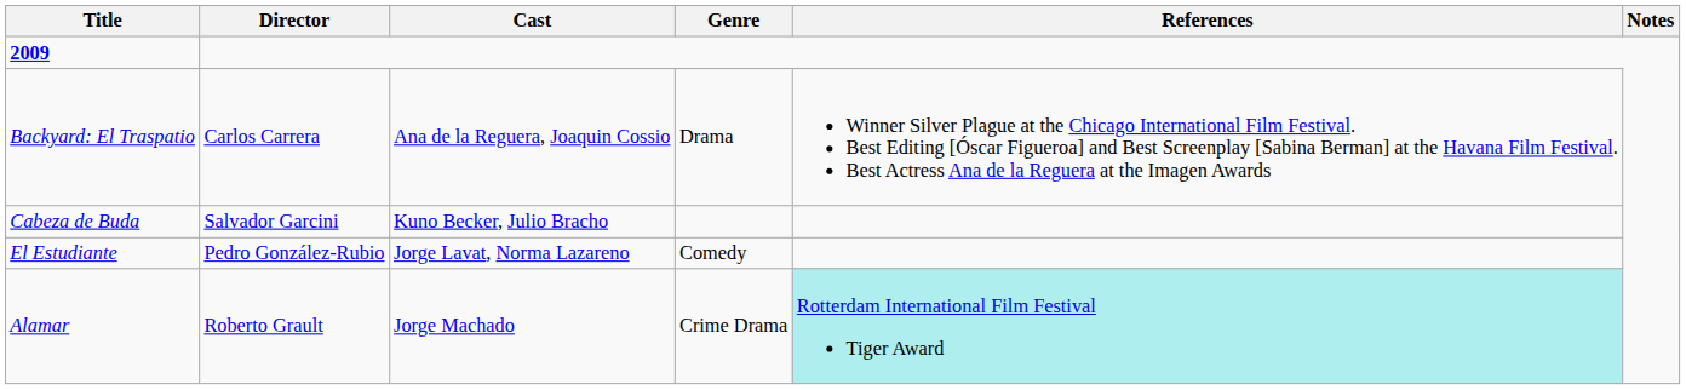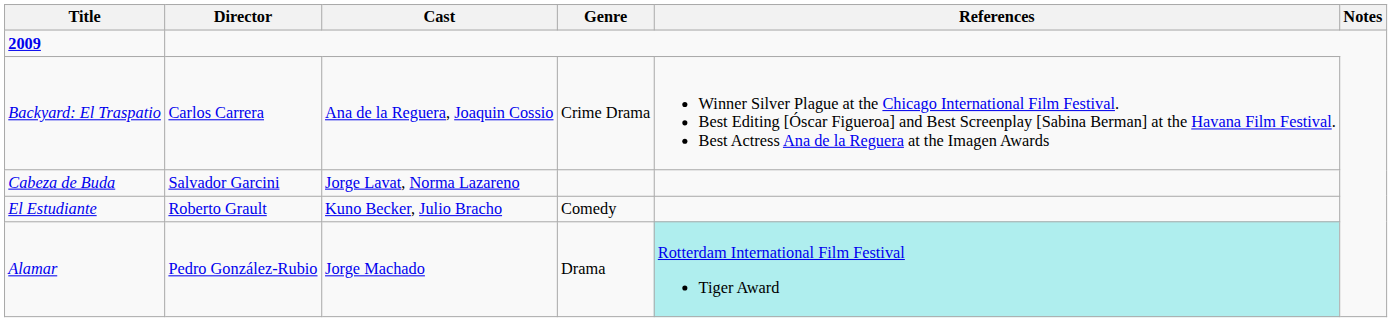Backyard: El Traspatio | Genre: Drama -> Crime Drama
Cabeza de Buda | Cast: Kuno Becker, Julio Bracho -> Jorge Lavat, Norma Lazareno
El Estudiante | Director: Pedro González-Rubio -> Roberto Grault
El Estudiante | Cast: Jorge Lavat, Norma Lazareno -> Kuno Becker, Julio Bracho
Alamar | Director: Roberto Grault -> Pedro González-Rubio
Alamar | Genre: Crime Drama -> Drama
